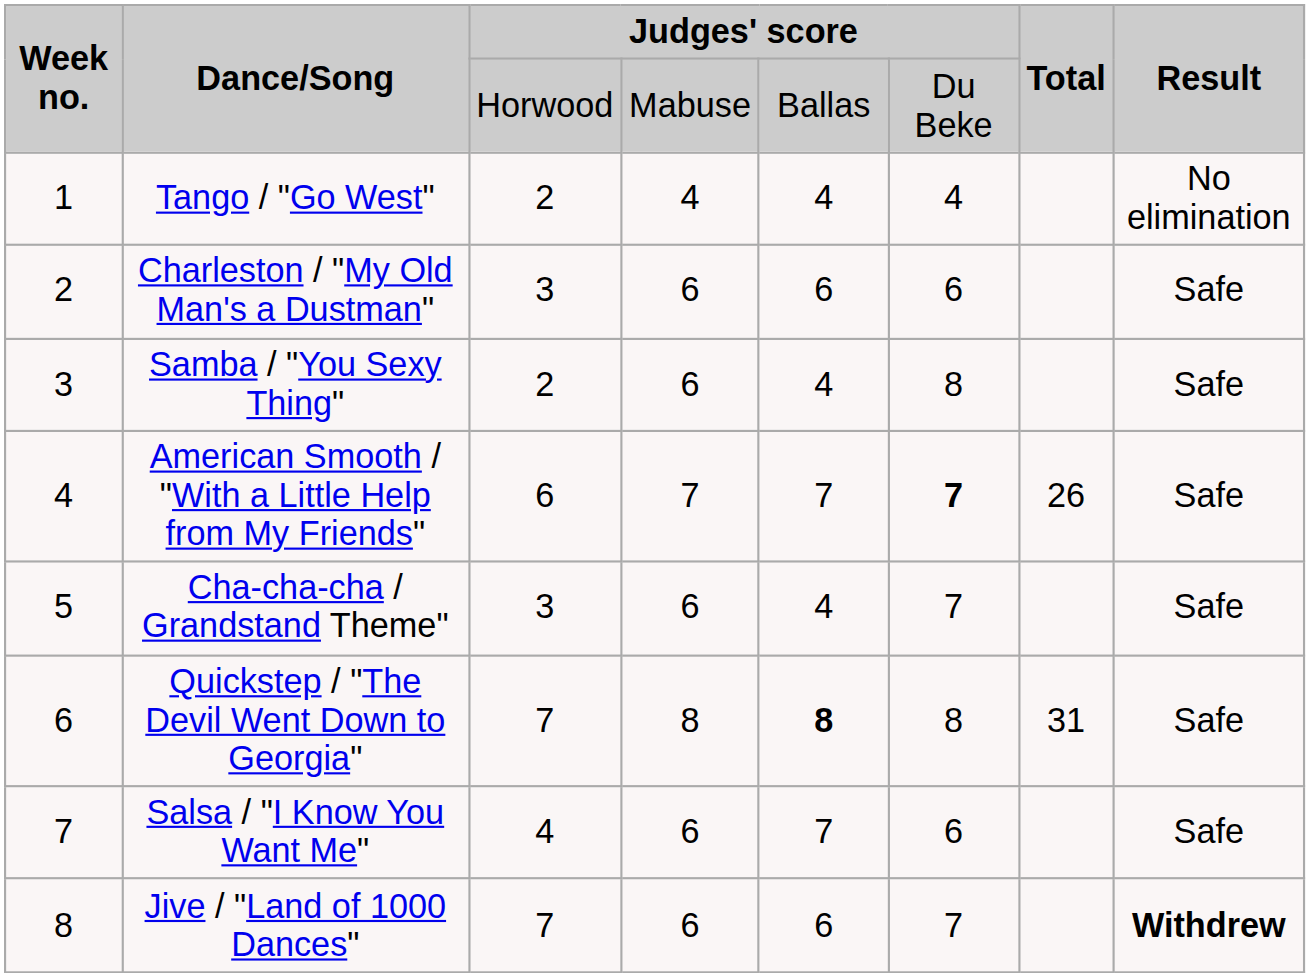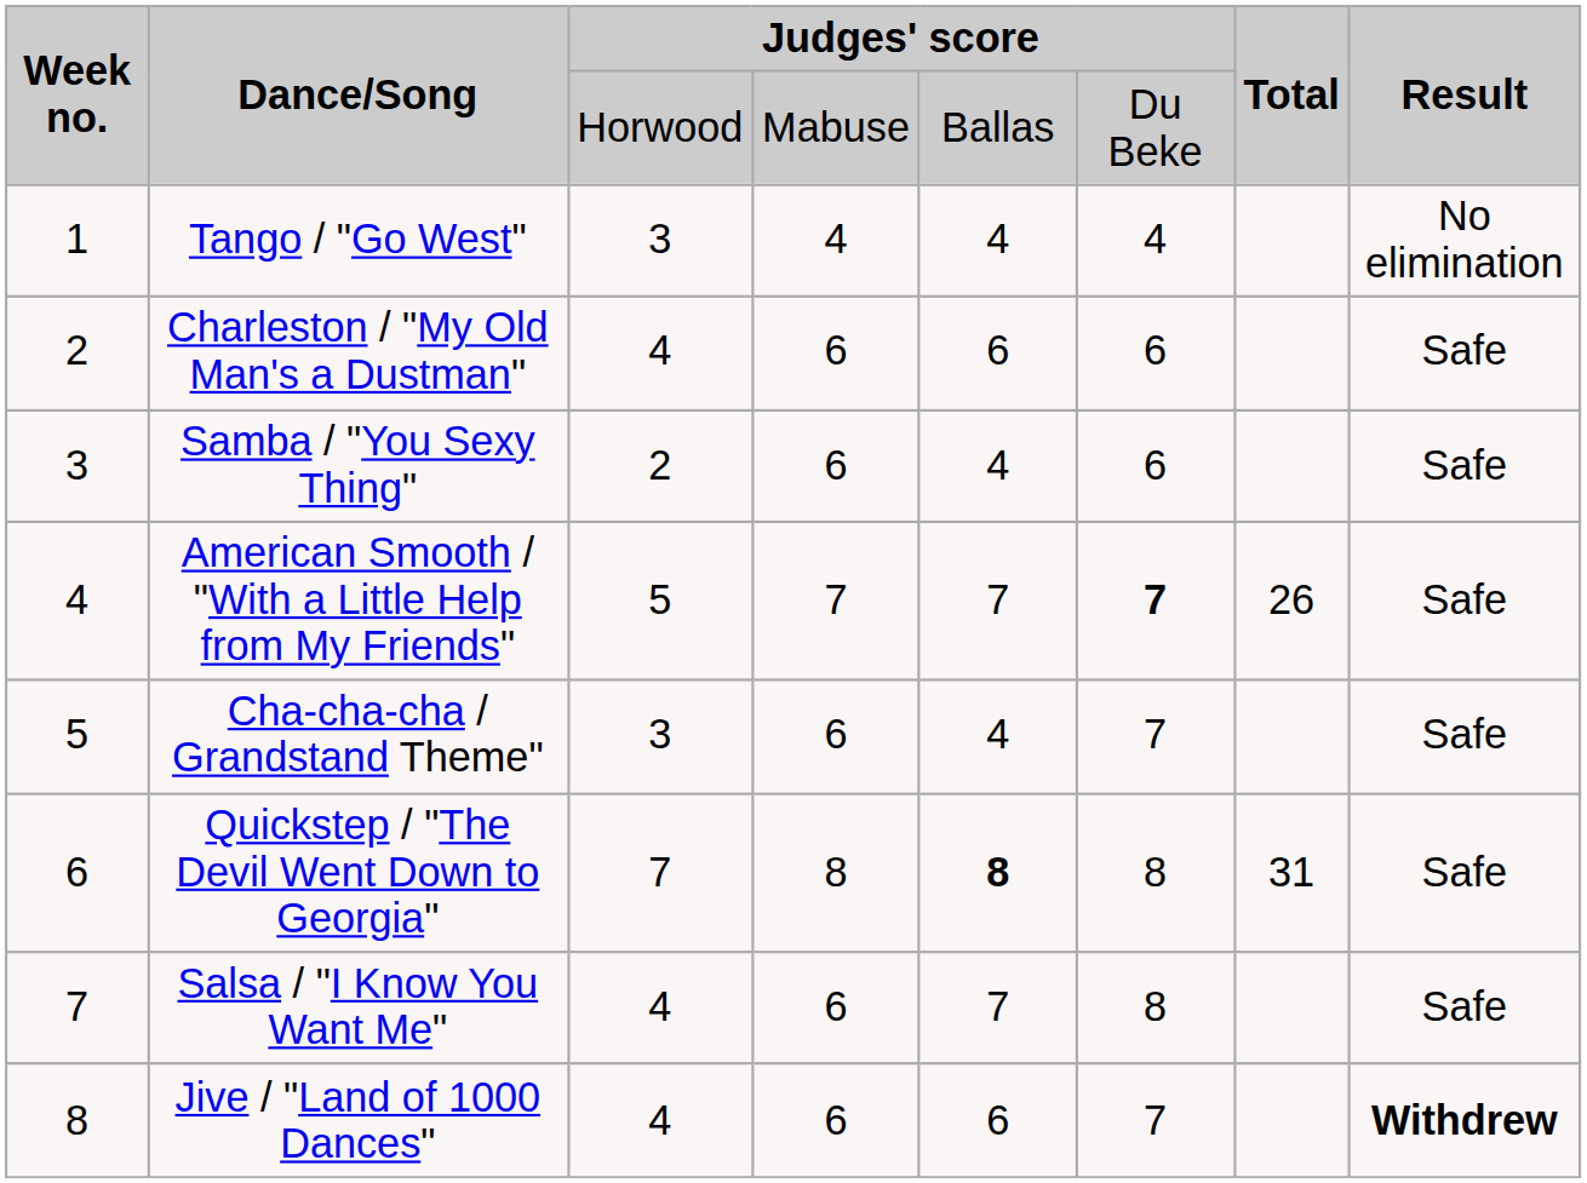Tango / "Go West" | column 3: 2 -> 3
Charleston / "My Old Man's a Dustman" | column 3: 3 -> 4
Samba / "You Sexy Thing" | column 6: 8 -> 6
American Smooth / "With a Little Help from My Friends" | column 3: 6 -> 5
Salsa / "I Know You Want Me" | column 6: 6 -> 8
Jive / "Land of 1000 Dances" | column 3: 7 -> 4
